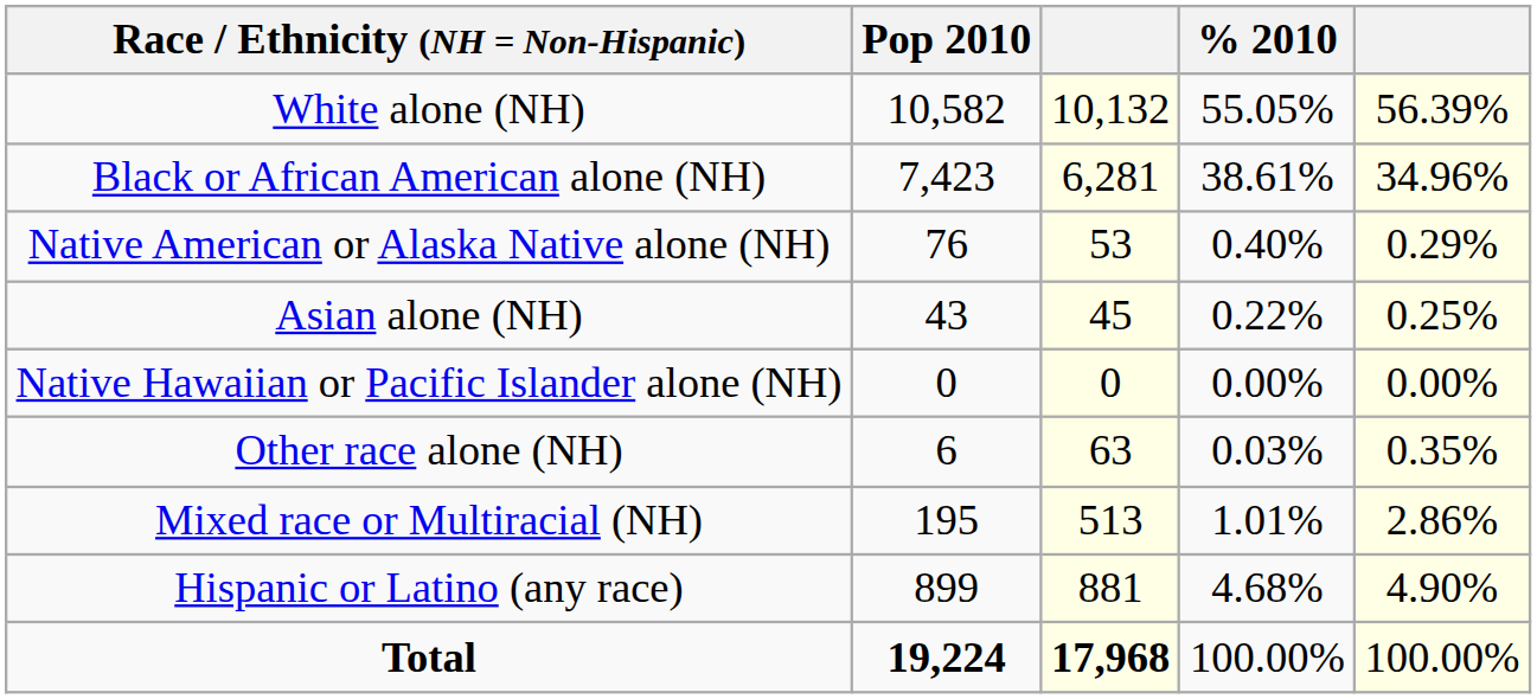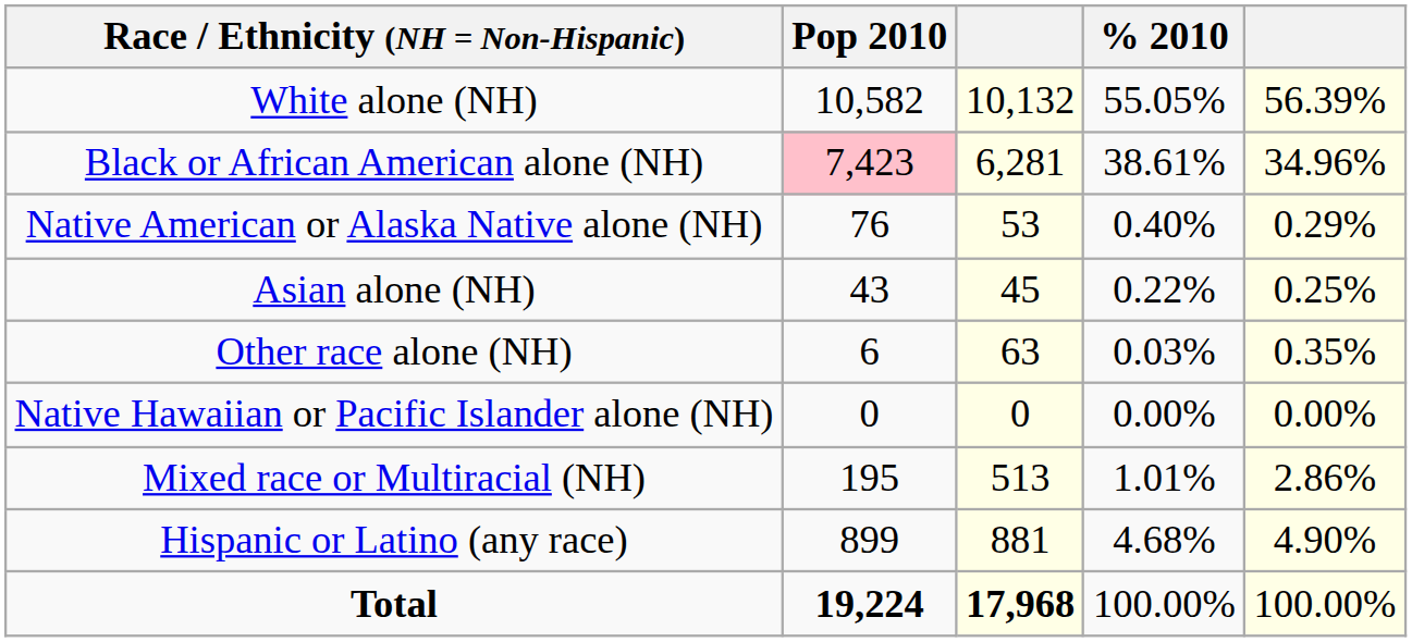Black or African American alone (NH) | Pop 2010: no background -> pink background
rows swapped: Native Hawaiian or Pacific Islander alone (NH) <-> Other race alone (NH)
